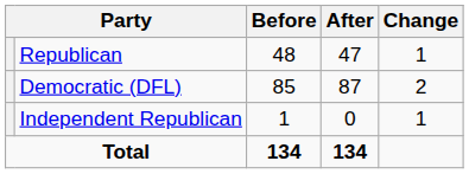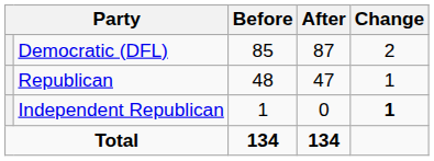rows swapped: Democratic (DFL) <-> Republican
Independent Republican | Change: normal -> bold
